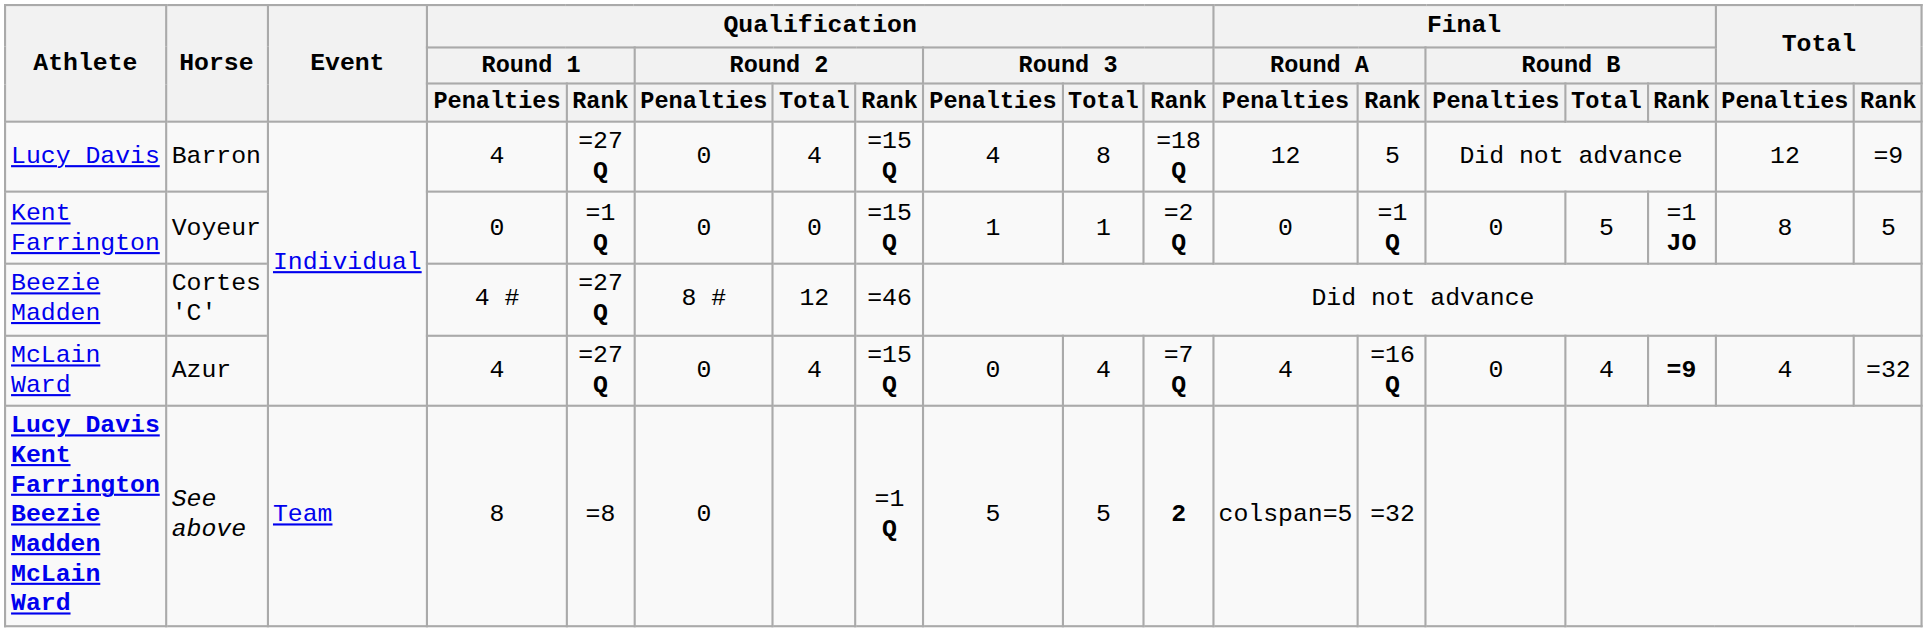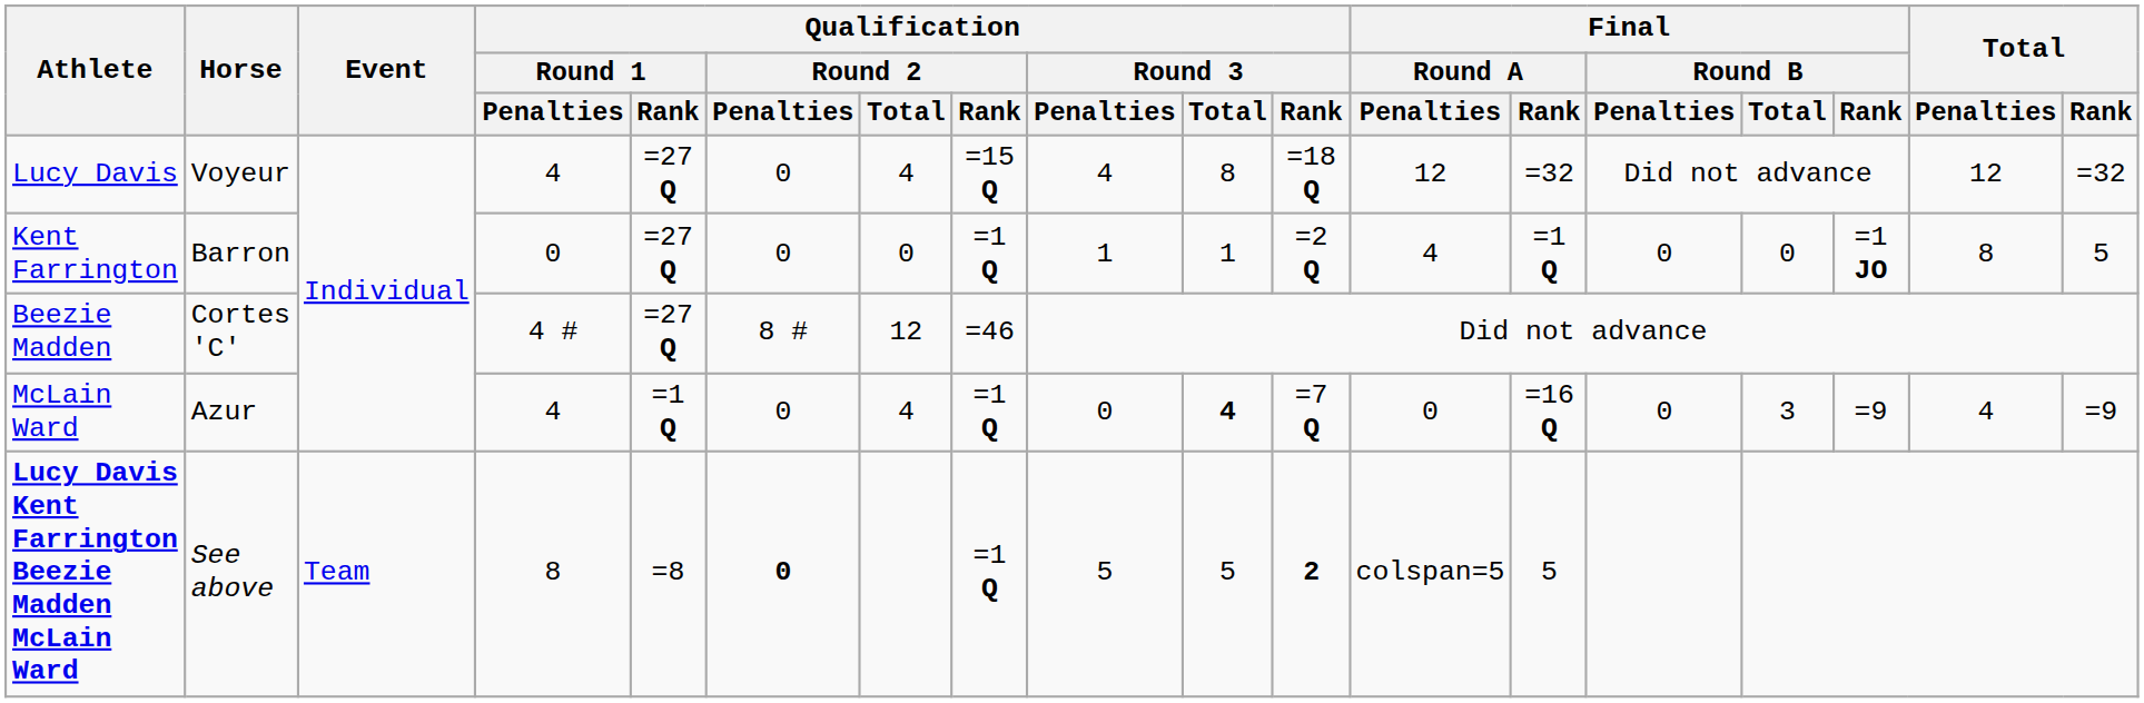Lucy Davis | Horse: Barron -> Voyeur
Lucy Davis | Final / Round A / Rank: 5 -> =32
Lucy Davis | Total / Rank: =9 -> =32
Kent Farrington | Horse: Voyeur -> Barron
Kent Farrington | Qualification / Round 1 / Rank: =1 Q -> =27 Q
Kent Farrington | Qualification / Round 2 / Rank: =15 Q -> =1 Q
Kent Farrington | Final / Round A / Penalties: 0 -> 4
Kent Farrington | Final / Round B / Total: 5 -> 0
McLain Ward | Qualification / Round 1 / Rank: =27 Q -> =1 Q
McLain Ward | Qualification / Round 2 / Rank: =15 Q -> =1 Q
McLain Ward | Qualification / Round 3 / Total: normal -> bold
McLain Ward | Final / Round A / Penalties: 4 -> 0
McLain Ward | Final / Round B / Total: 4 -> 3
McLain Ward | Final / Round B / Rank: bold -> normal
McLain Ward | Total / Rank: =32 -> =9
Lucy Davis Kent Farrington Beezie Madden McLain Ward | Qualification / Round 2 / Penalties: normal -> bold
Lucy Davis Kent Farrington Beezie Madden McLain Ward | Final / Round A / Rank: =32 -> 5
